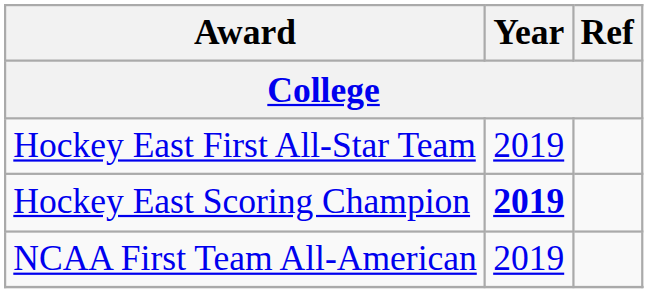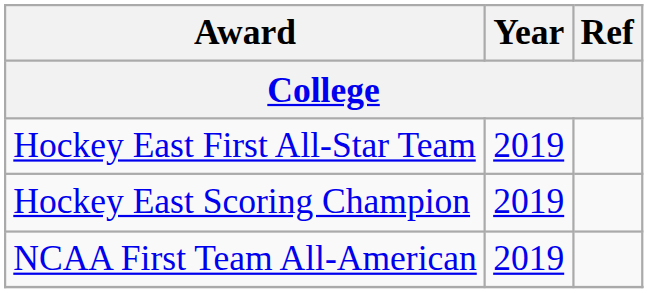Hockey East Scoring Champion | Year: bold -> normal
